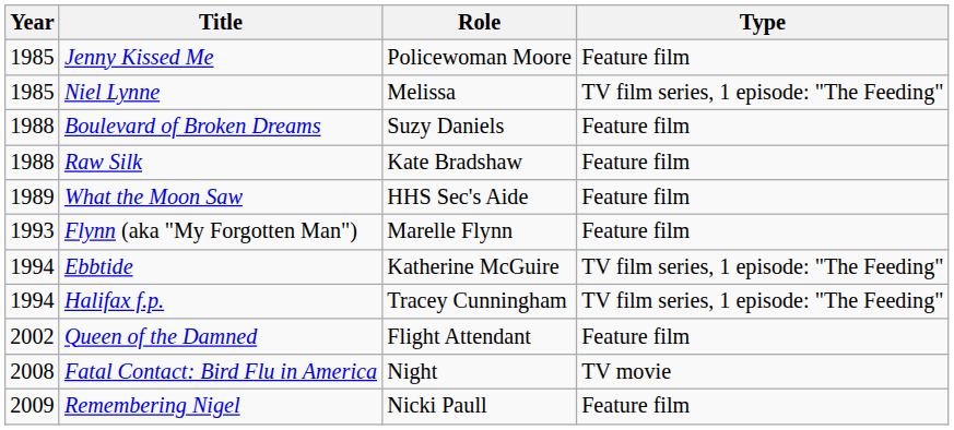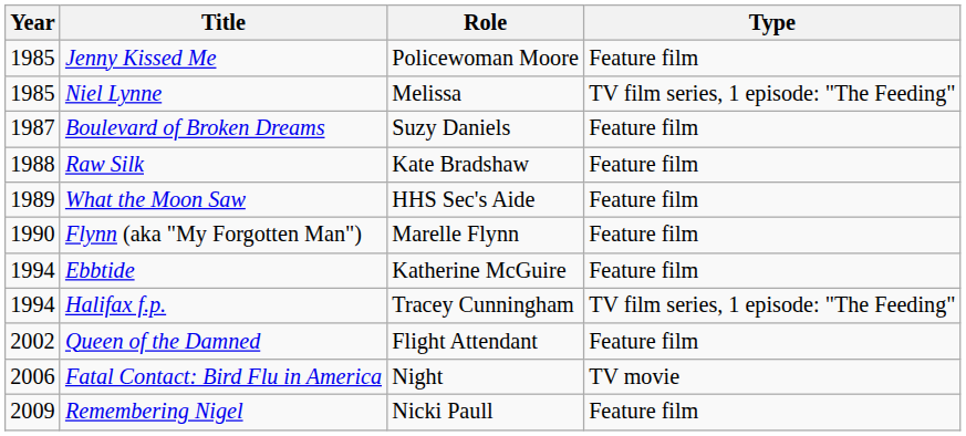Boulevard of Broken Dreams | Year: 1988 -> 1987
Flynn (aka "My Forgotten Man") | Year: 1993 -> 1990
Ebbtide | Type: TV film series, 1 episode: "The Feeding" -> Feature film
Fatal Contact: Bird Flu in America | Year: 2008 -> 2006
